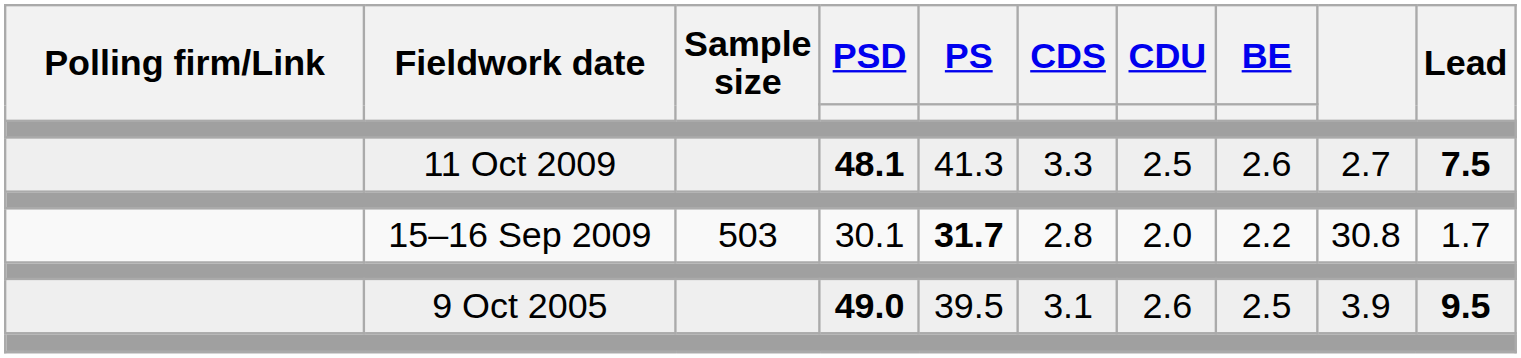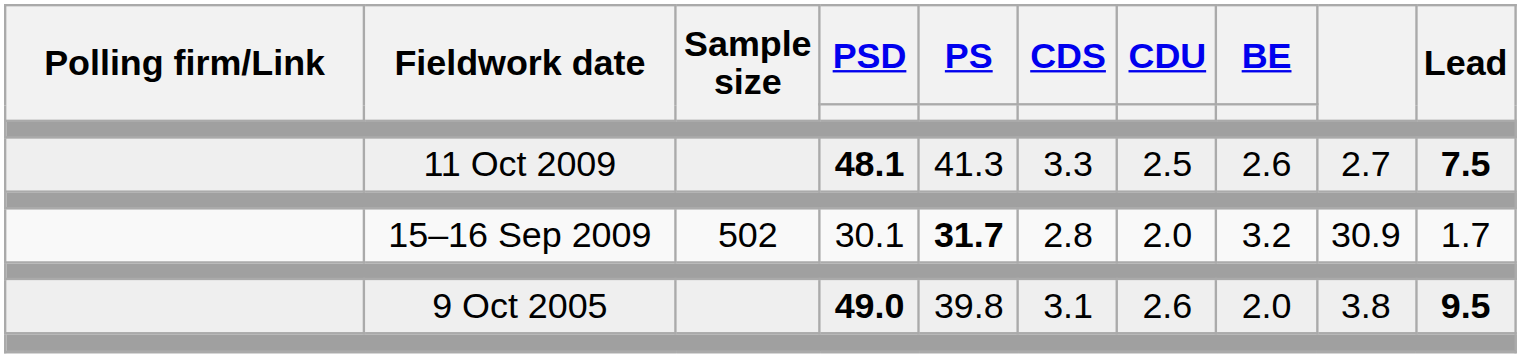15–16 Sep 2009 | Sample size: 503 -> 502
15–16 Sep 2009 | BE: 2.2 -> 3.2
15–16 Sep 2009 | column 9: 30.8 -> 30.9
9 Oct 2005 | PS: 39.5 -> 39.8
9 Oct 2005 | BE: 2.5 -> 2.0
9 Oct 2005 | column 9: 3.9 -> 3.8
